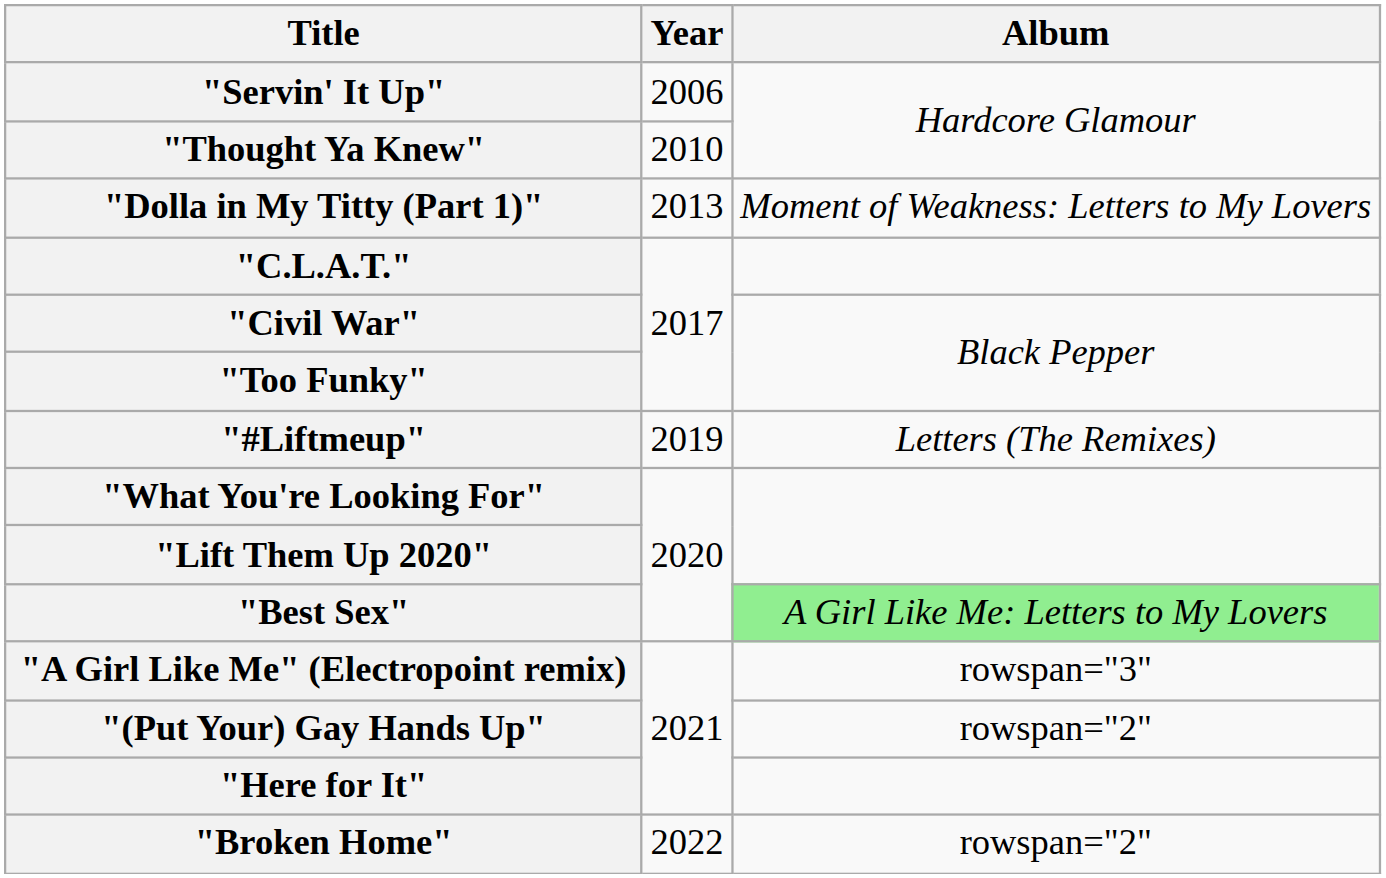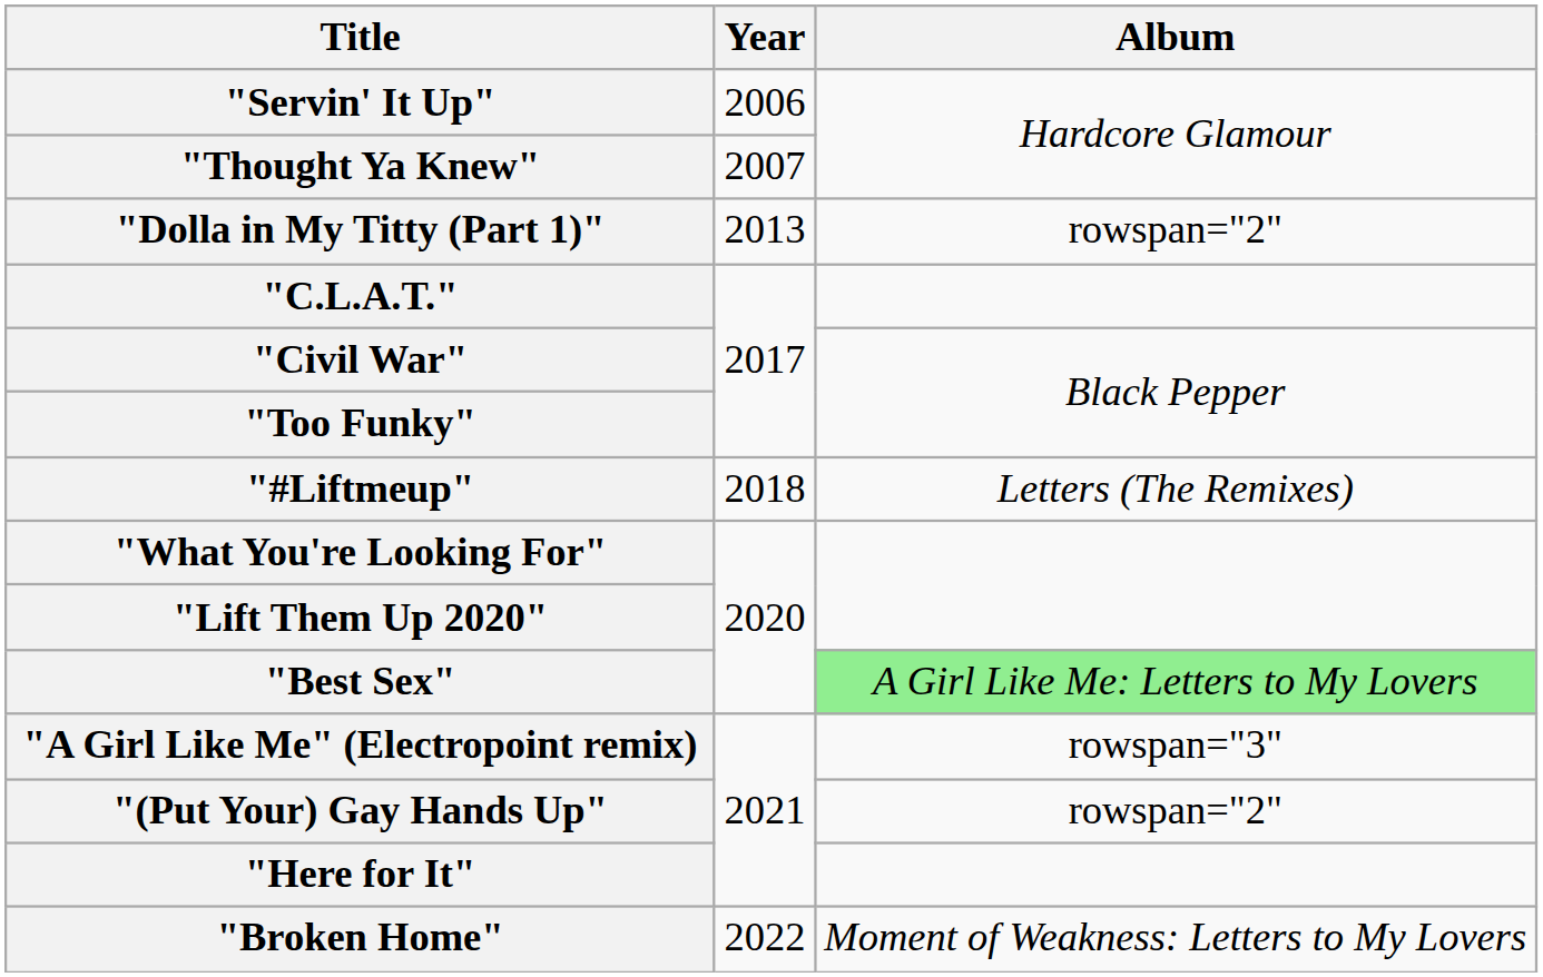"Thought Ya Knew" | Year: 2010 -> 2007
"Dolla in My Titty (Part 1)" | Album: Moment of Weakness: Letters to My Lovers -> rowspan="2"
"#Liftmeup" | Year: 2019 -> 2018
"Broken Home" | Album: rowspan="2" -> Moment of Weakness: Letters to My Lovers
